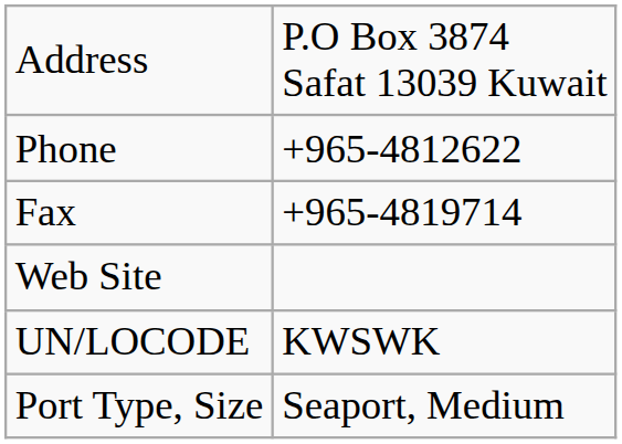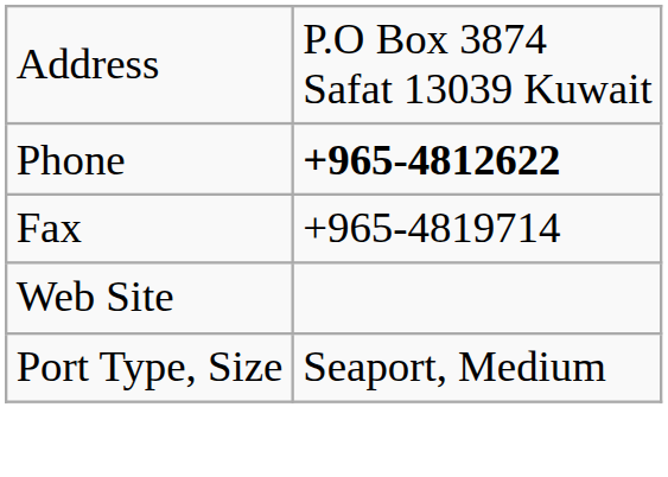Phone | column 2: normal -> bold
- row: UN/LOCODE | KWSWK
